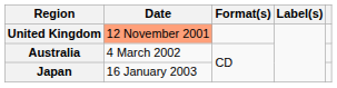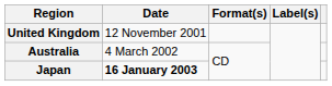United Kingdom | Date: lightsalmon background -> no background
Japan | Date: normal -> bold
